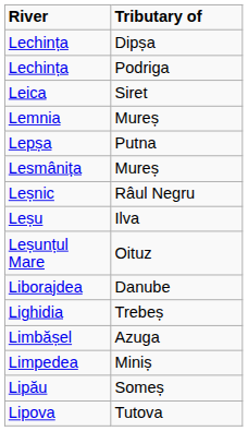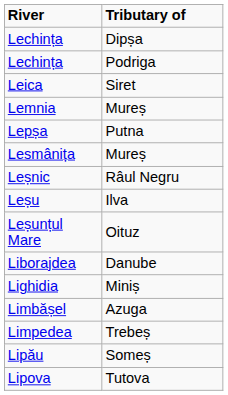row 12 | Tributary of: Trebeș -> Miniș
row 14 | Tributary of: Miniș -> Trebeș
